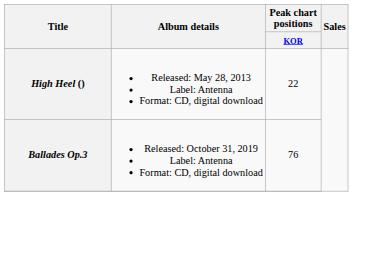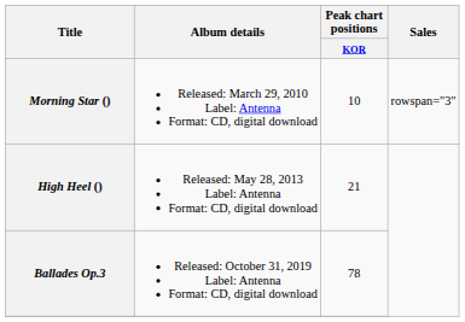+ row: Morning Star () | Released: March 29, 2010 Label: Antenna Format: CD, digital download | 10 | rowspan="3"
High Heel () | Peak chart positions / KOR: 22 -> 21
Ballades Op.3 | Peak chart positions / KOR: 76 -> 78
